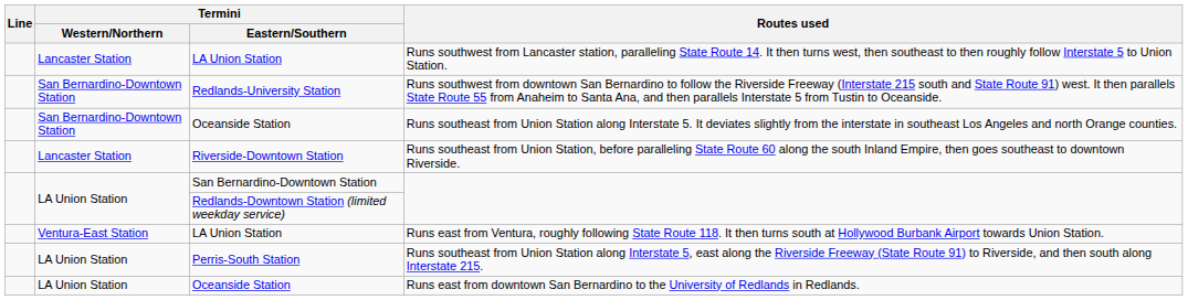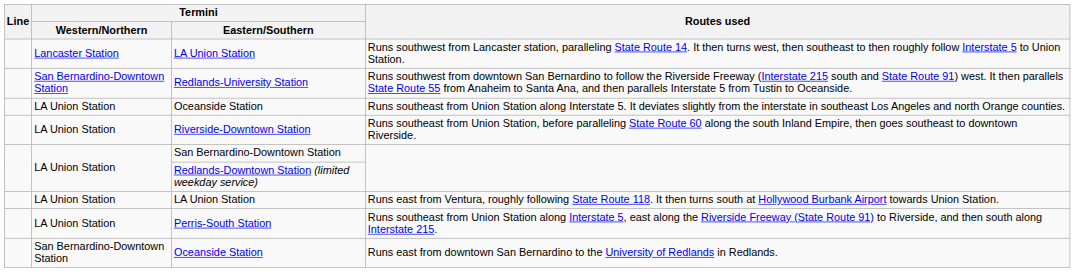row 5 | Termini / Western/Northern: San Bernardino-Downtown Station -> LA Union Station
row 6 | Termini / Western/Northern: Lancaster Station -> LA Union Station
row 9 | Termini / Western/Northern: Ventura-East Station -> LA Union Station
row 11 | Termini / Western/Northern: LA Union Station -> San Bernardino-Downtown Station
